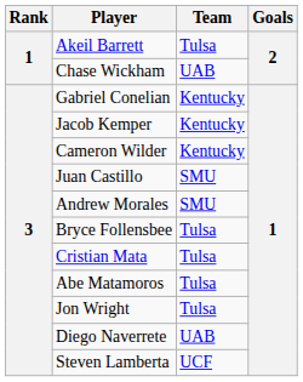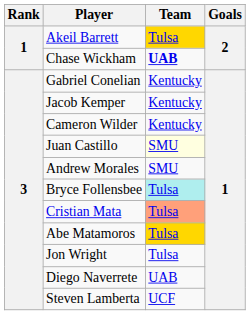Akeil Barrett | Team: no background -> gold background
Chase Wickham | Team: normal -> bold
Juan Castillo | Team: no background -> lightyellow background
Bryce Follensbee | Team: no background -> paleturquoise background
Cristian Mata | Team: no background -> lightsalmon background
Abe Matamoros | Team: no background -> gold background
